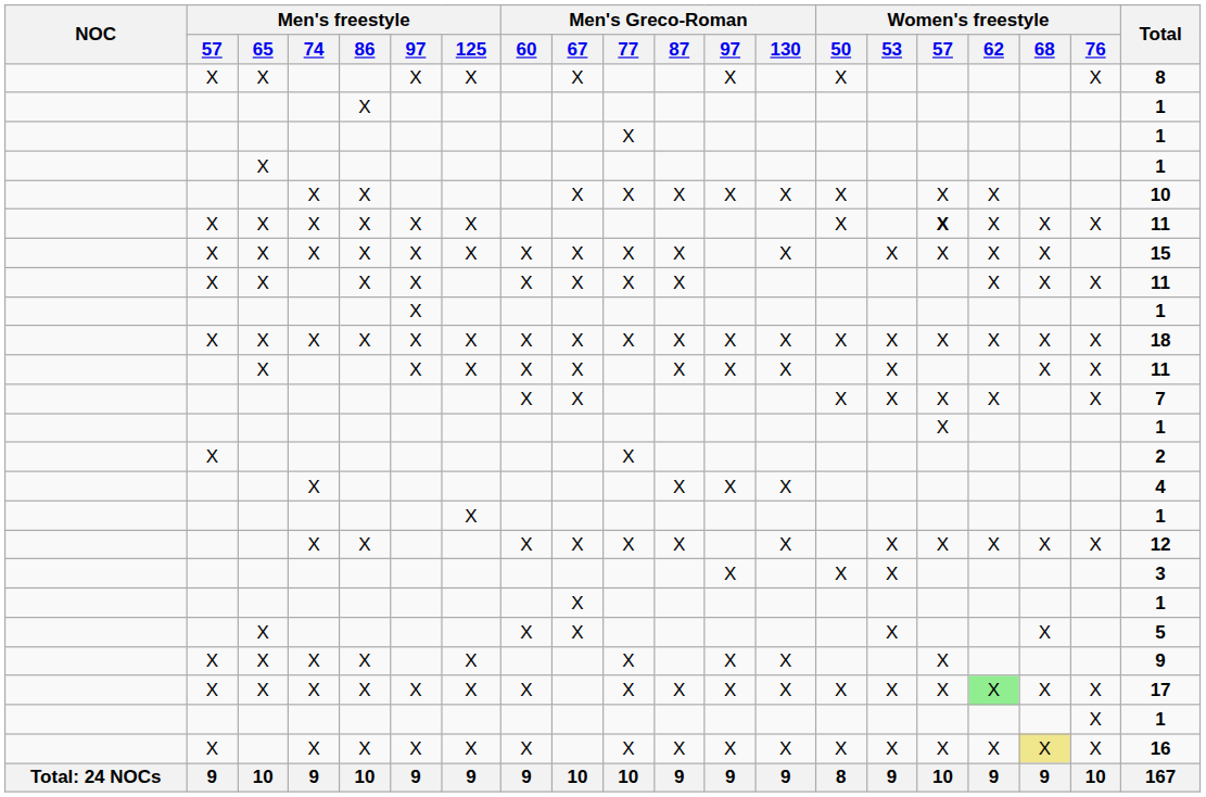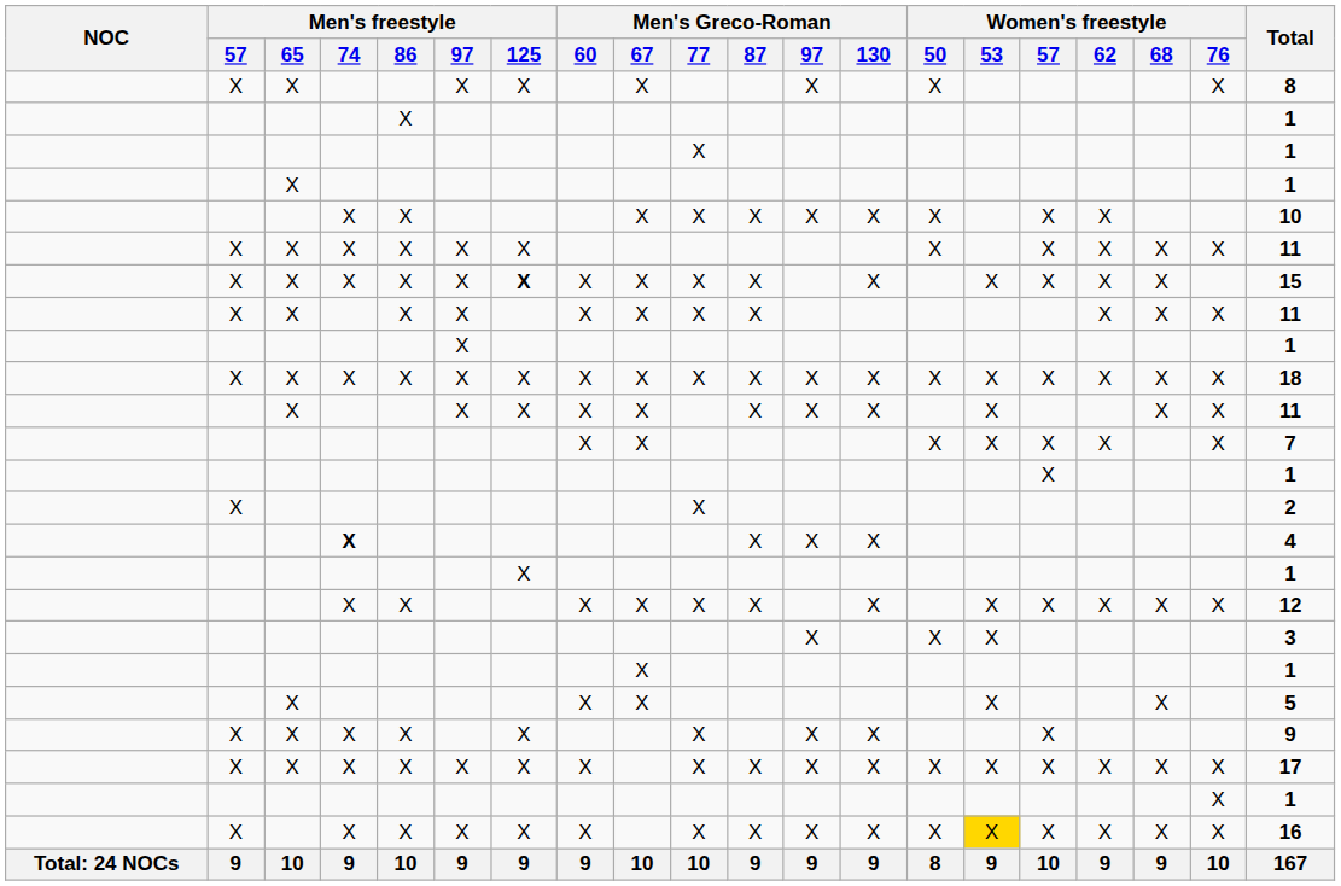row 8 | Women's freestyle / 57: bold -> normal
row 9 | Men's freestyle / 125: normal -> bold
row 17 | Men's freestyle / 74: normal -> bold
row 24 | Women's freestyle / 62: lightgreen background -> no background
row 26 | Women's freestyle / 53: no background -> gold background
row 26 | Women's freestyle / 68: khaki background -> no background
